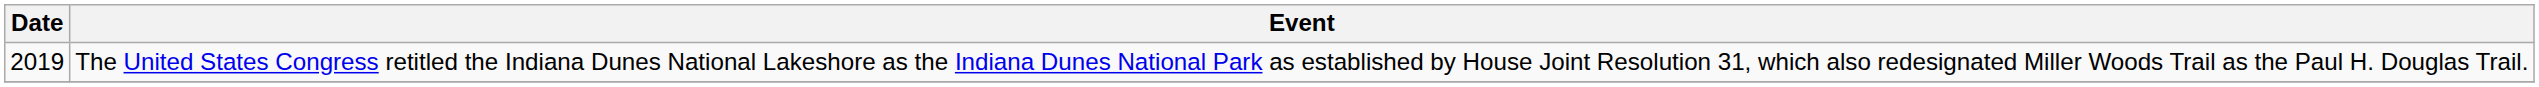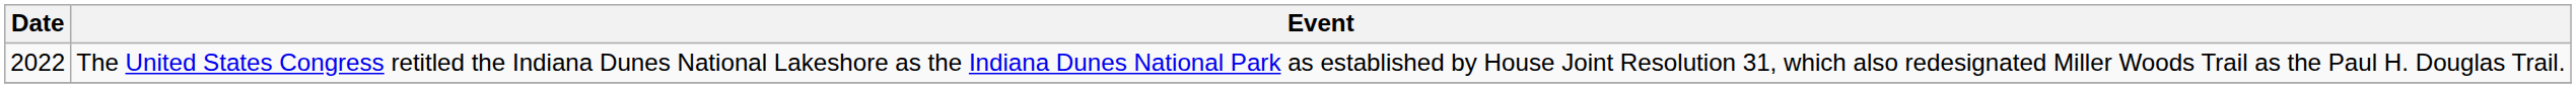row 2 | Date: 2019 -> 2022
